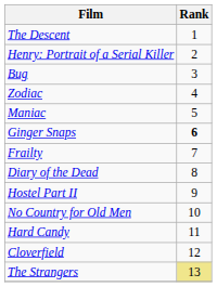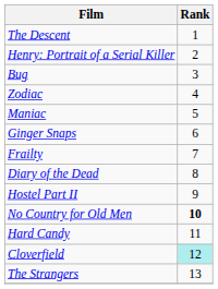Ginger Snaps | Rank: bold -> normal
No Country for Old Men | Rank: normal -> bold
Cloverfield | Rank: no background -> paleturquoise background
The Strangers | Rank: khaki background -> no background
